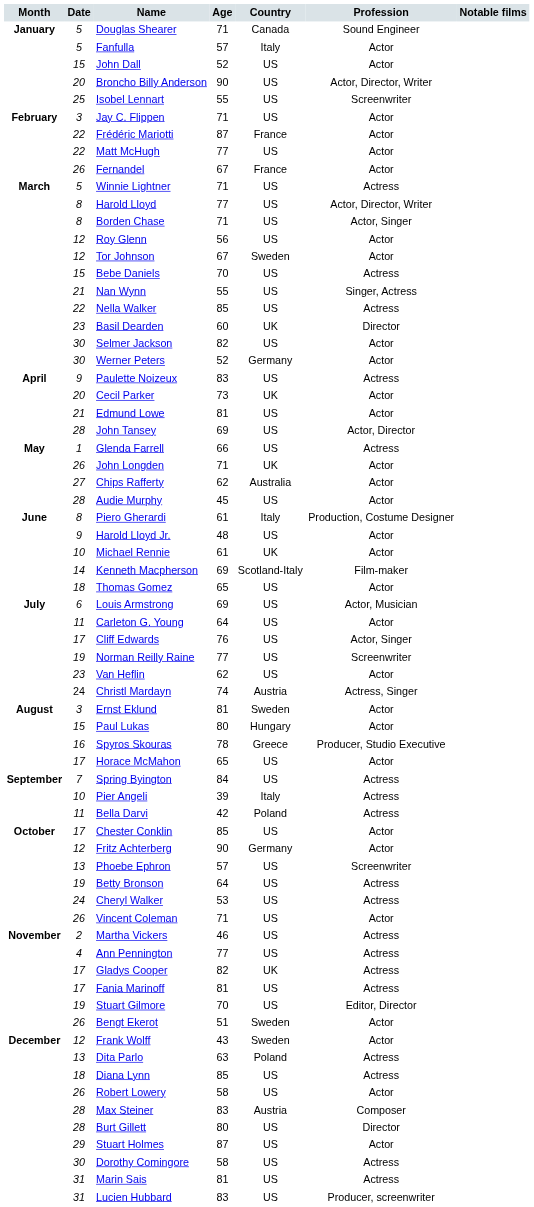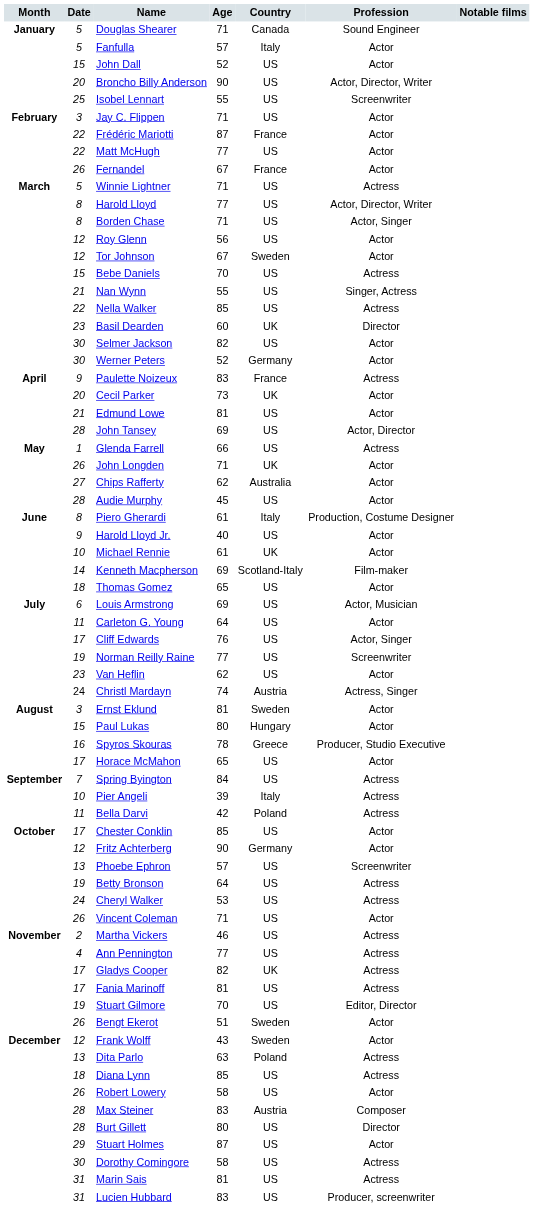Paulette Noizeux | Country: US -> France
Harold Lloyd Jr. | Age: 48 -> 40
